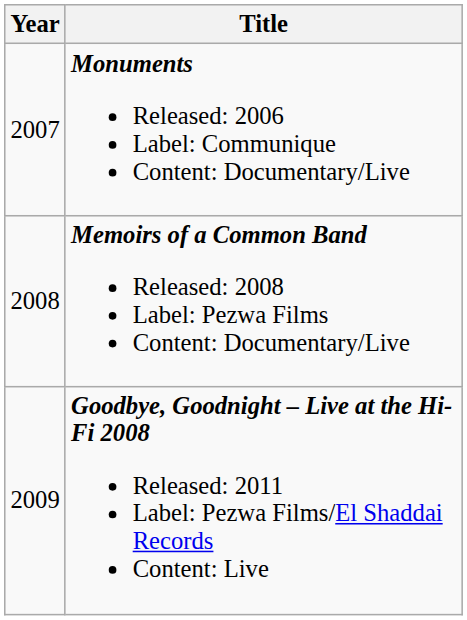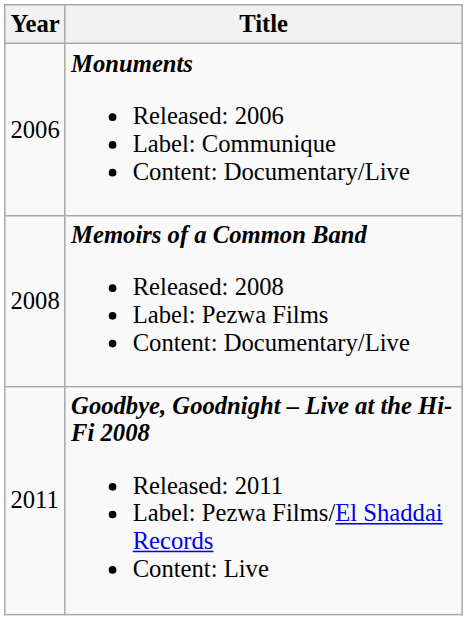row 2 | Year: 2007 -> 2006
row 4 | Year: 2009 -> 2011
